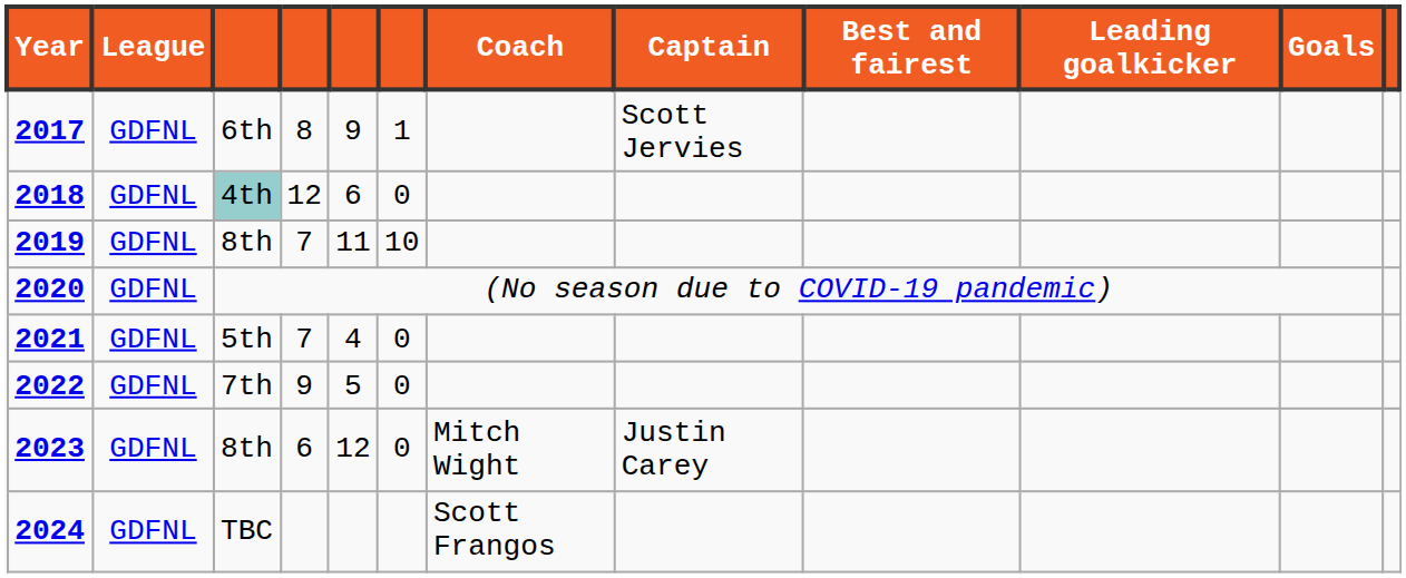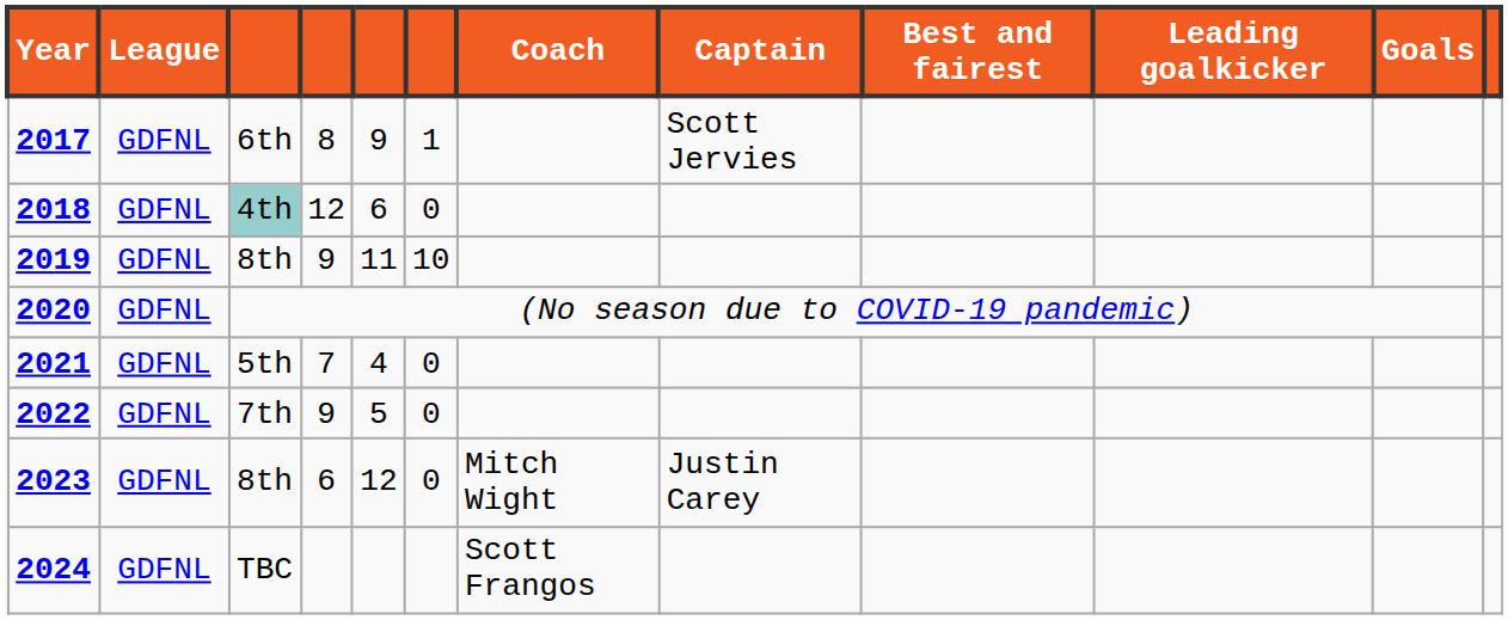2019 | column 4: 7 -> 9
